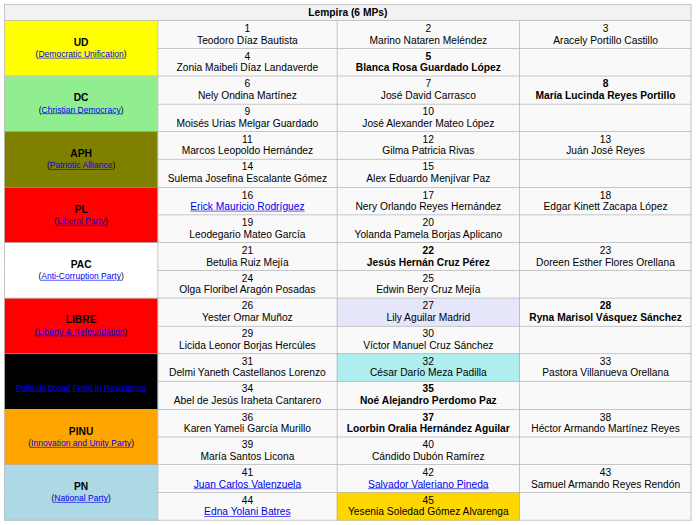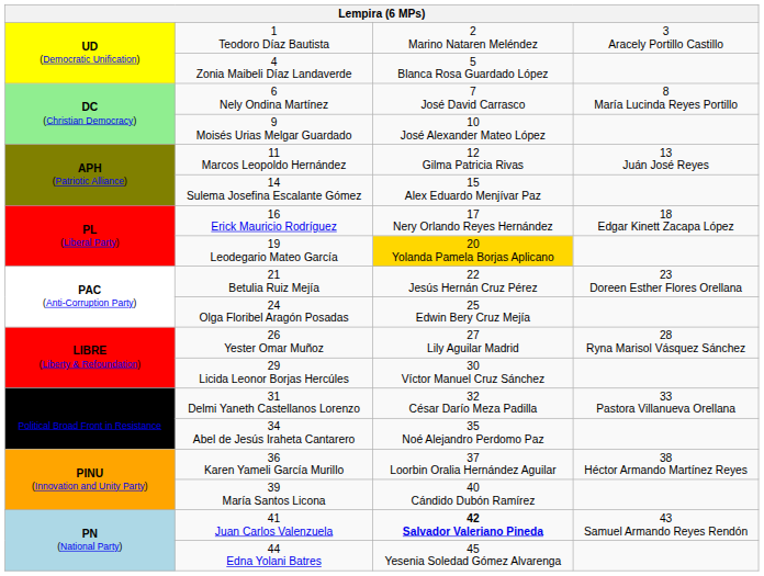4 Zonia Maibeli Díaz Landaverde | column 3: bold -> normal
6 Nely Ondina Martínez | column 4: bold -> normal
19 Leodegario Mateo García | column 3: no background -> gold background
21 Betulia Ruiz Mejía | column 3: bold -> normal
26 Yester Omar Muñoz | column 3: lavender background -> no background
26 Yester Omar Muñoz | column 4: bold -> normal
31 Delmi Yaneth Castellanos Lorenzo | column 3: paleturquoise background -> no background
34 Abel de Jesús Iraheta Cantarero | column 3: bold -> normal
36 Karen Yameli García Murillo | column 3: bold -> normal
41 Juan Carlos Valenzuela | column 3: normal -> bold
44 Edna Yolani Batres | column 3: gold background -> no background
